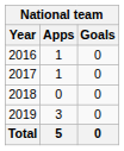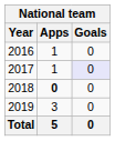2017 | Goals: no background -> lavender background
2018 | Apps: normal -> bold
